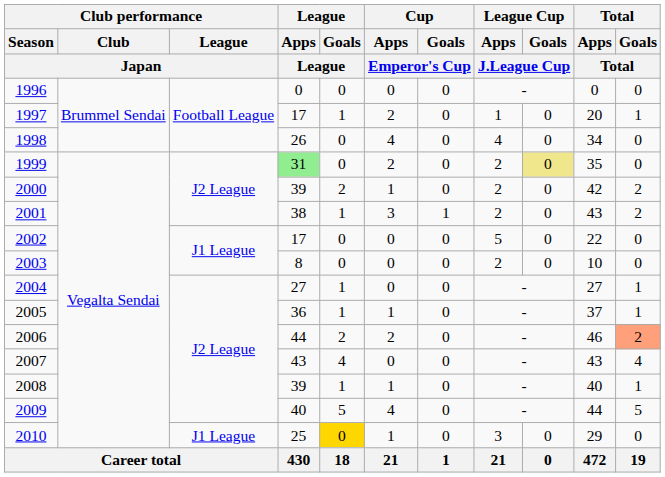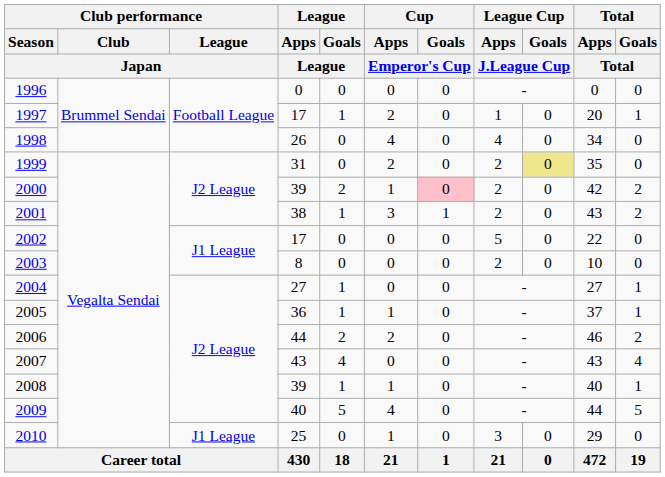1999 | League / Apps / League: lightgreen background -> no background
2000 | Cup / Goals / Emperor's Cup: no background -> pink background
2006 | Total / Goals / Total: lightsalmon background -> no background
2010 | League / Goals / League: gold background -> no background
